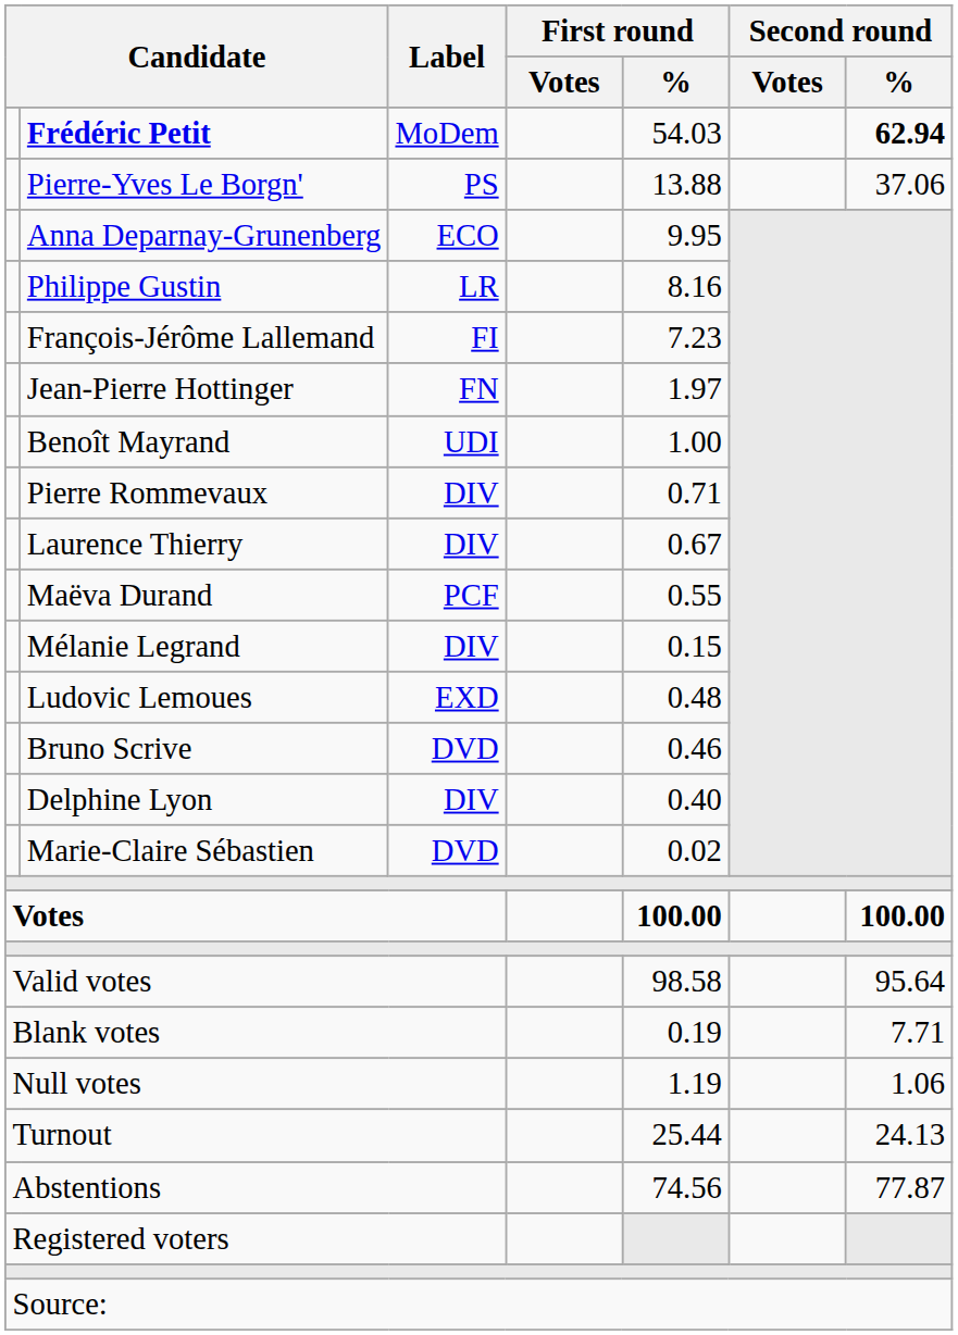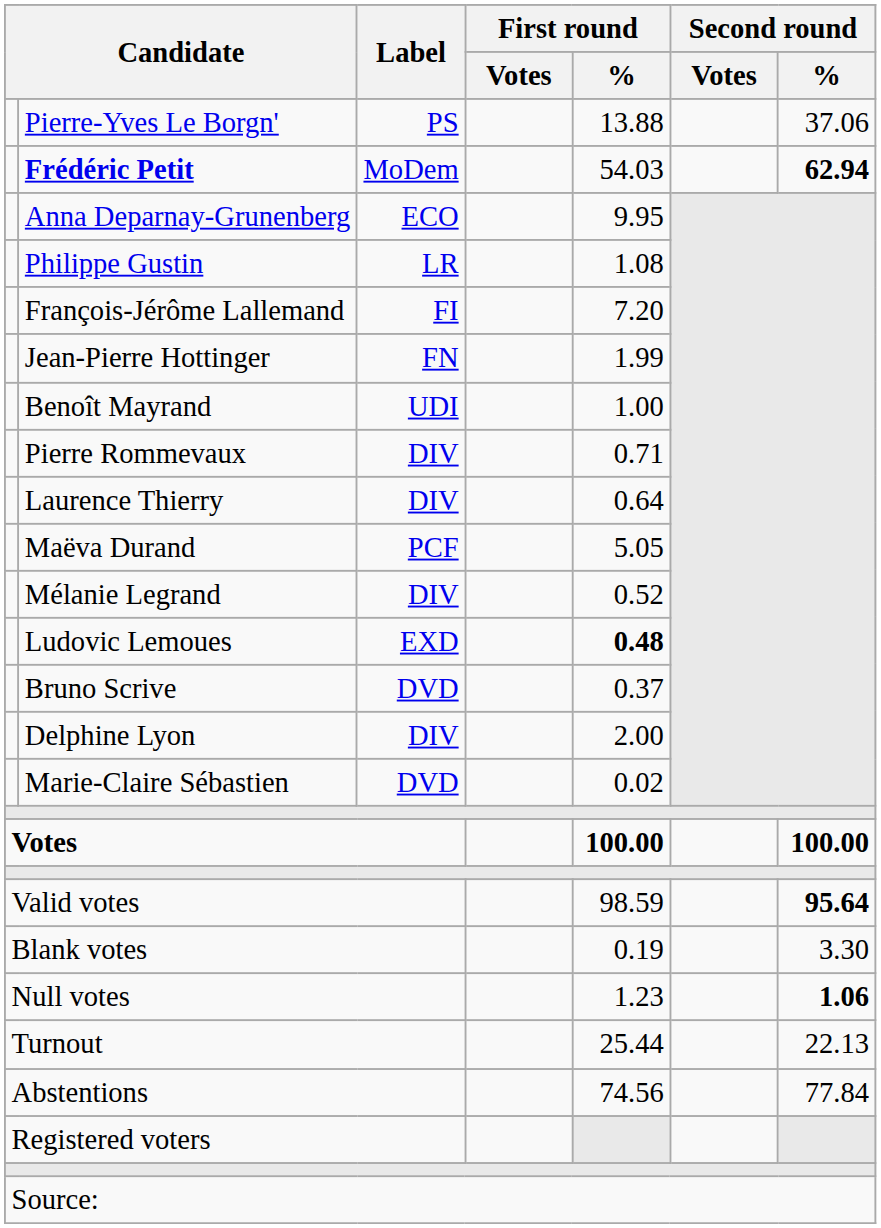rows swapped: Frédéric Petit <-> Pierre-Yves Le Borgn'
Philippe Gustin | First round / %: 8.16 -> 1.08
François-Jérôme Lallemand | First round / %: 7.23 -> 7.20
Jean-Pierre Hottinger | First round / %: 1.97 -> 1.99
Laurence Thierry | First round / %: 0.67 -> 0.64
Maëva Durand | First round / %: 0.55 -> 5.05
Mélanie Legrand | First round / %: 0.15 -> 0.52
Ludovic Lemoues | First round / %: normal -> bold
Bruno Scrive | First round / %: 0.46 -> 0.37
Delphine Lyon | First round / %: 0.40 -> 2.00
Valid votes | First round / %: 98.58 -> 98.59
Valid votes | Second round / %: normal -> bold
Blank votes | Second round / %: 7.71 -> 3.30
Null votes | First round / %: 1.19 -> 1.23
Null votes | Second round / %: normal -> bold
Turnout | Second round / %: 24.13 -> 22.13
Abstentions | Second round / %: 77.87 -> 77.84
